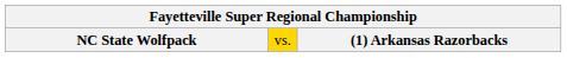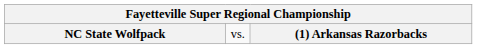NC State Wolfpack | column 2: gold background -> no background
